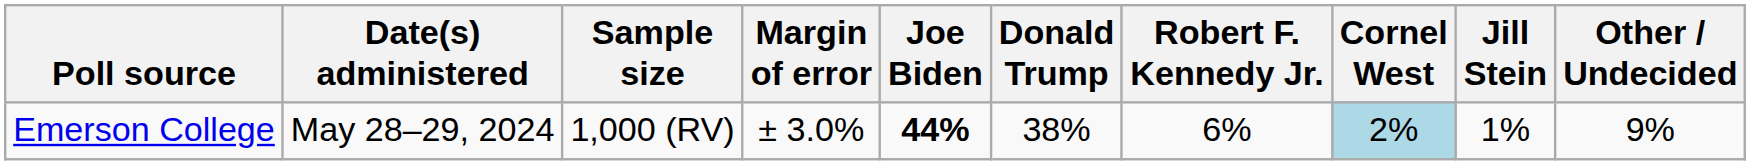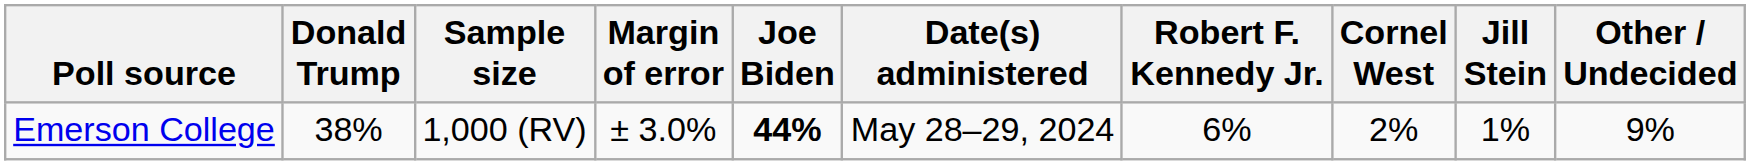columns swapped: Date(s) administered <-> Donald Trump
Emerson College | Cornel West: lightblue background -> no background
